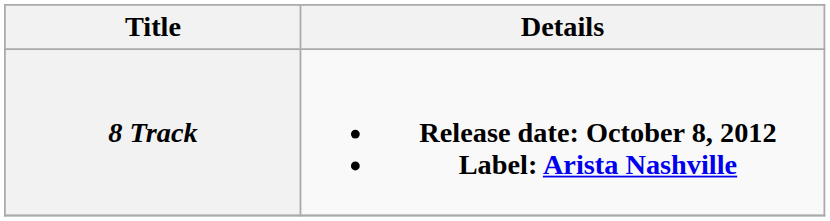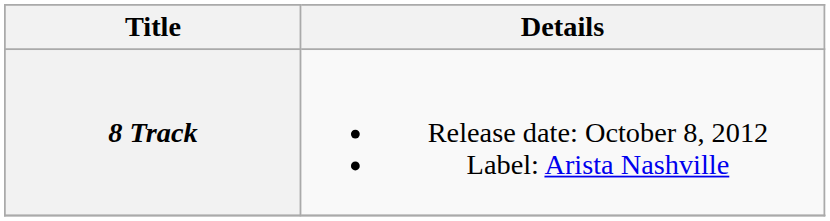8 Track | Details: bold -> normal
